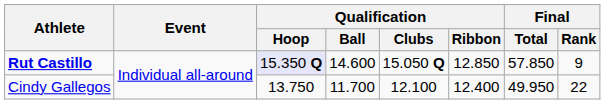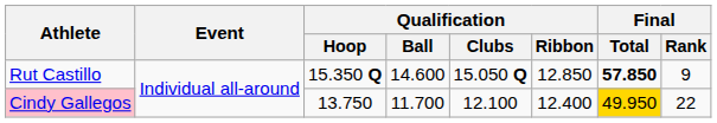row 3 | Athlete: bold -> normal
row 3 | Qualification / Hoop: lavender background -> no background
row 3 | Final / Total: normal -> bold
row 4 | Athlete: no background -> pink background
row 4 | Final / Total: no background -> gold background
